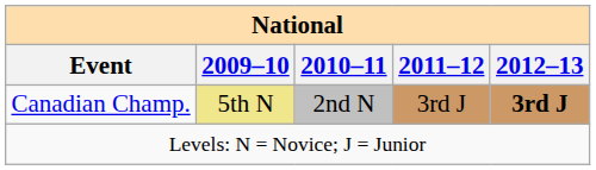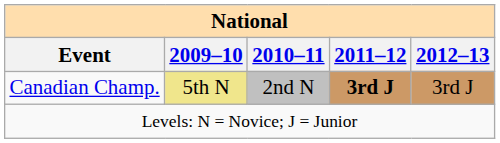Canadian Champ. | 2011–12: normal -> bold
Canadian Champ. | 2012–13: bold -> normal
